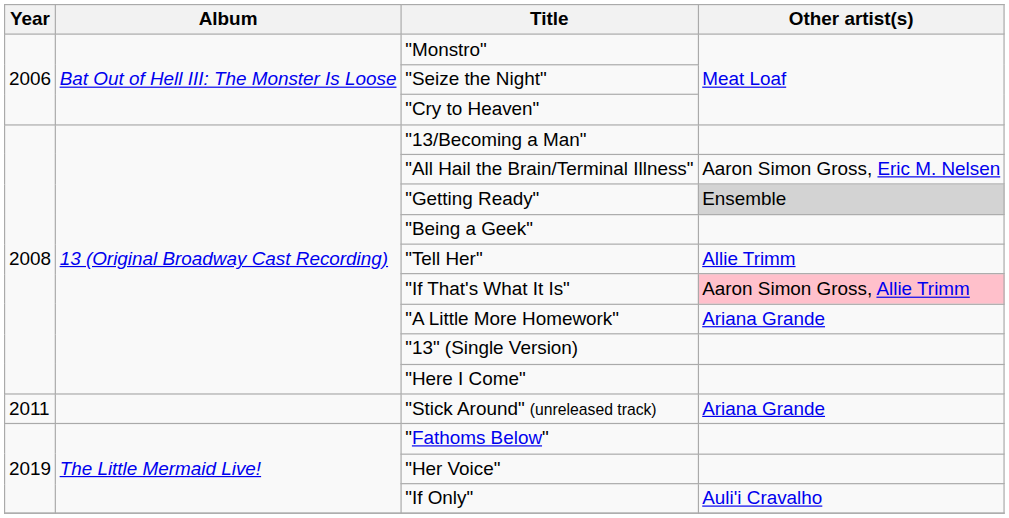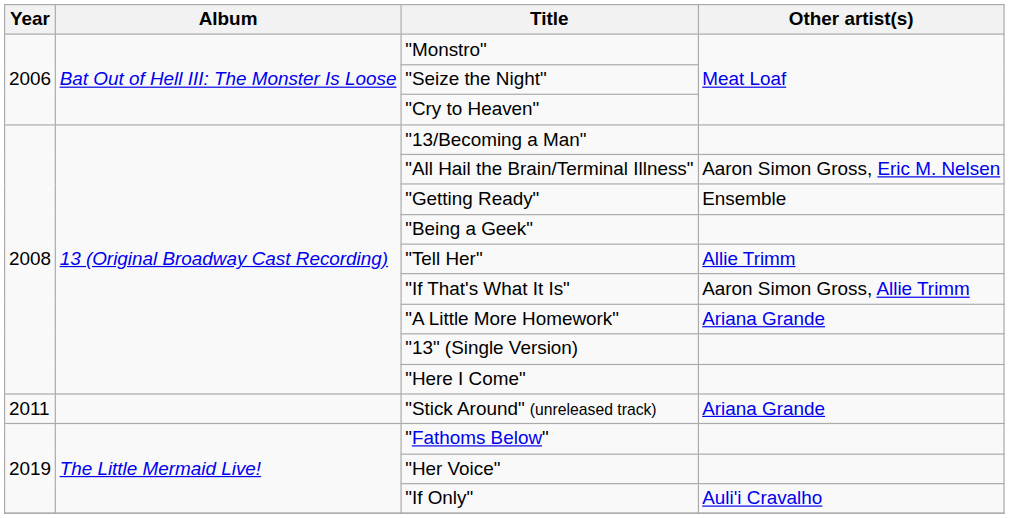"Getting Ready" | Other artist(s): lightgrey background -> no background
"If That's What It Is" | Other artist(s): pink background -> no background
